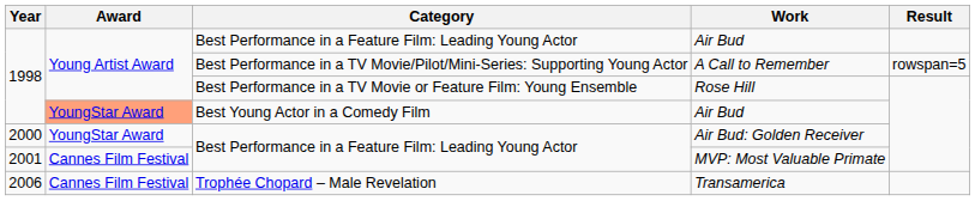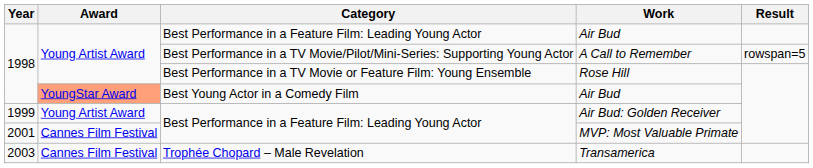Air Bud: Golden Receiver | Year: 2000 -> 1999
Air Bud: Golden Receiver | Award: YoungStar Award -> Young Artist Award
Transamerica | Year: 2006 -> 2003
